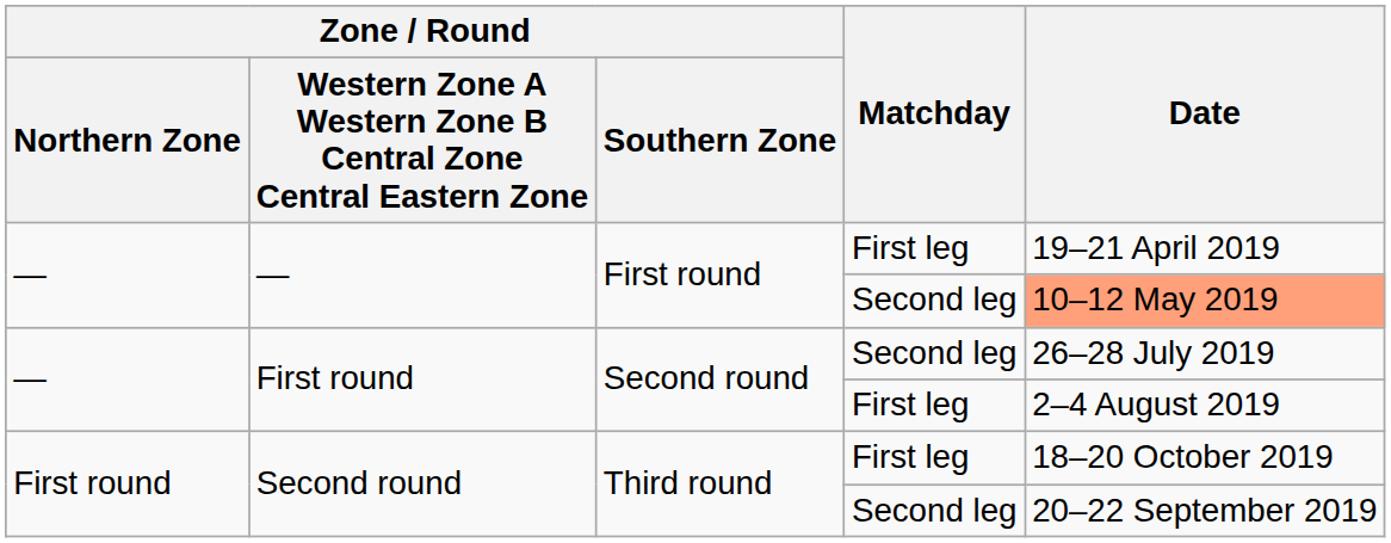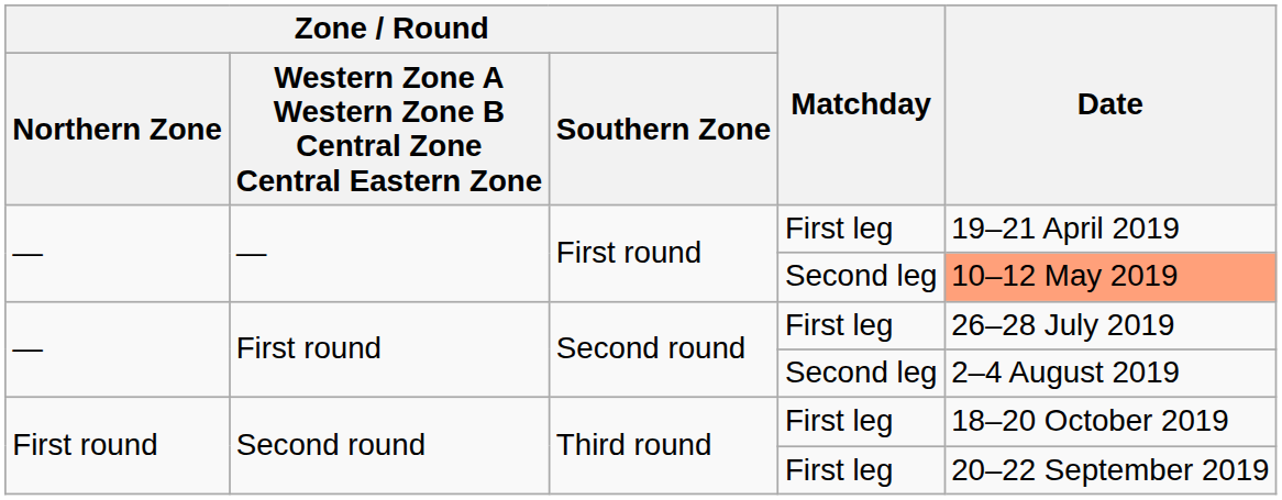row 5 | Matchday: Second leg -> First leg
row 6 | Matchday: First leg -> Second leg
row 8 | Matchday: Second leg -> First leg
